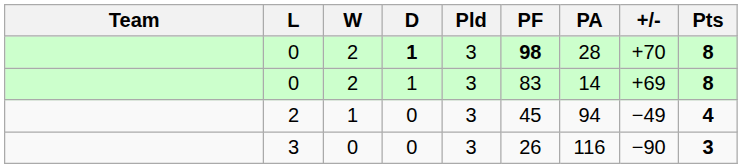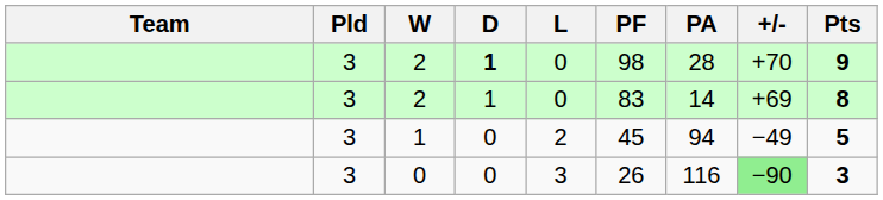columns swapped: Pld <-> L
row 2 | PF: bold -> normal
row 2 | Pts: 8 -> 9
row 4 | Pts: 4 -> 5
row 5 | +/-: no background -> lightgreen background
